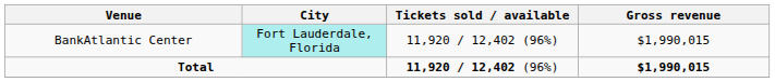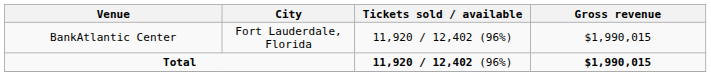BankAtlantic Center | City: paleturquoise background -> no background
